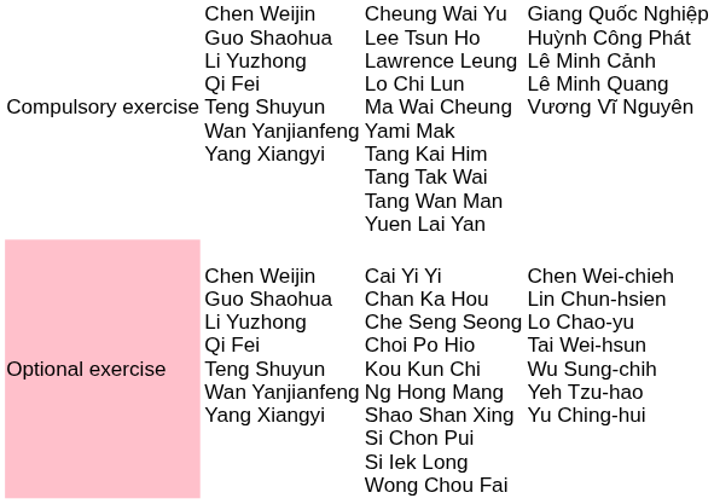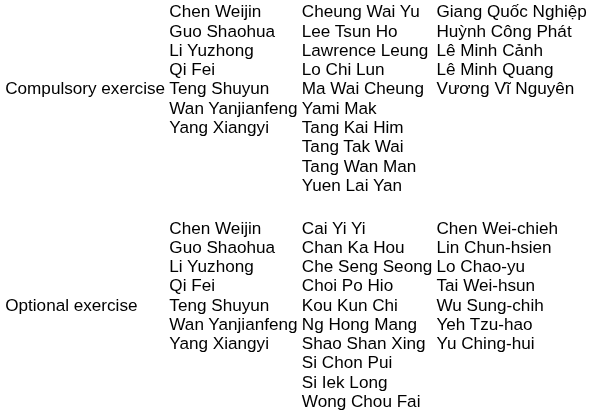Optional exercise | column 1: pink background -> no background
